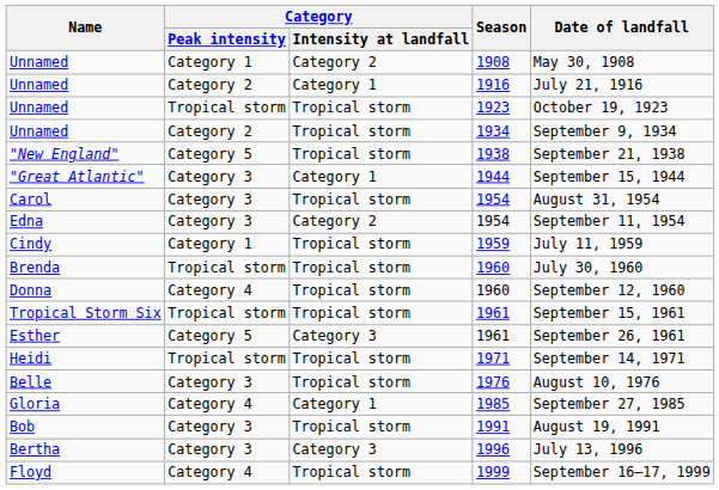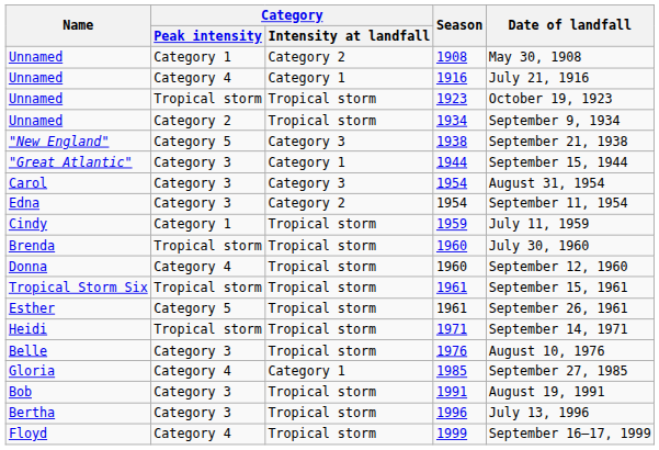Unnamed / 1916 | Category / Peak intensity: Category 2 -> Category 4
"New England" | Category / Intensity at landfall: Tropical storm -> Category 3
Carol | Category / Intensity at landfall: Tropical storm -> Category 3
Esther | Category / Intensity at landfall: Category 3 -> Tropical storm
Bertha | Category / Intensity at landfall: Category 3 -> Tropical storm
